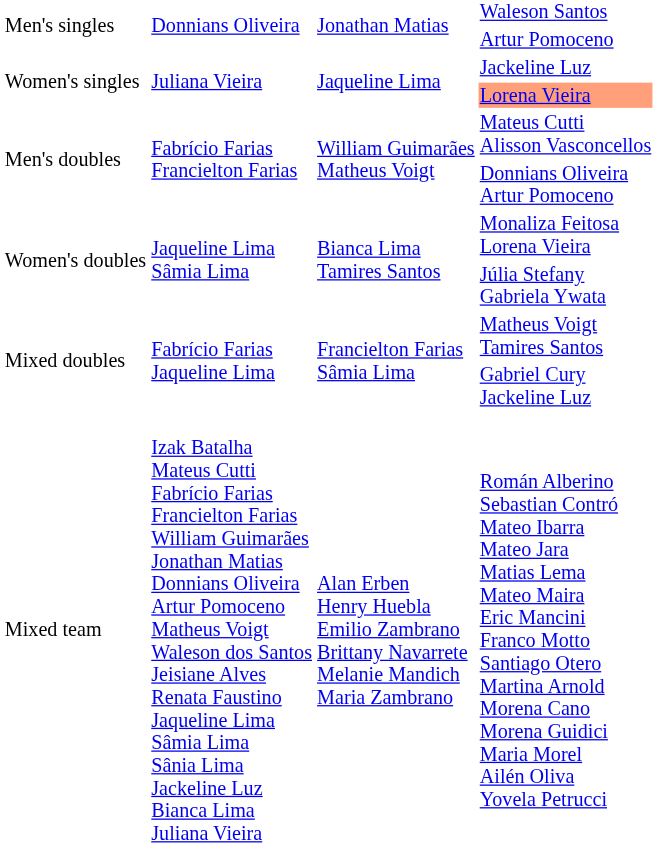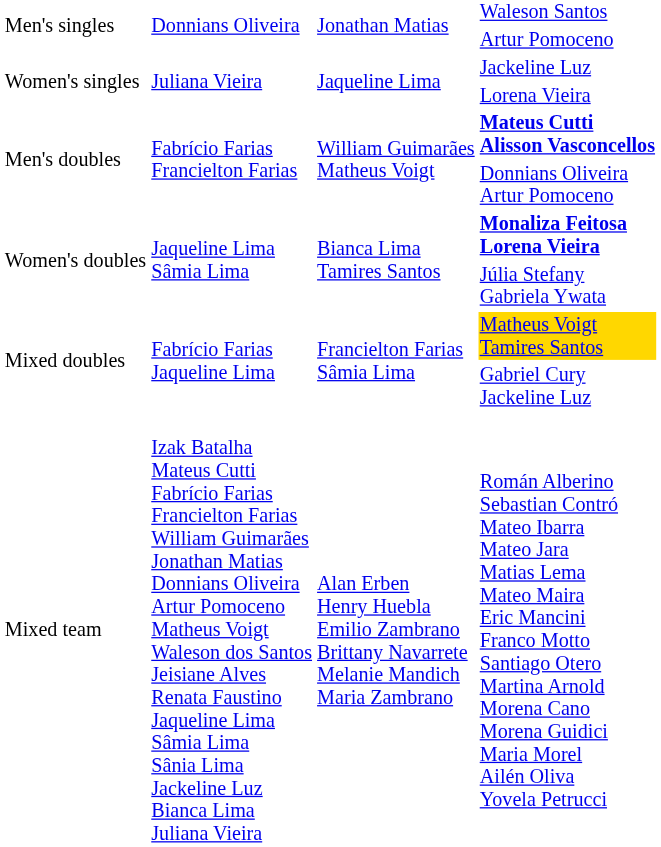Lorena Vieira | column 4: lightsalmon background -> no background
Mateus Cutti Alisson Vasconcellos | column 4: normal -> bold
Monaliza Feitosa Lorena Vieira | column 4: normal -> bold
Matheus Voigt Tamires Santos | column 4: no background -> gold background
